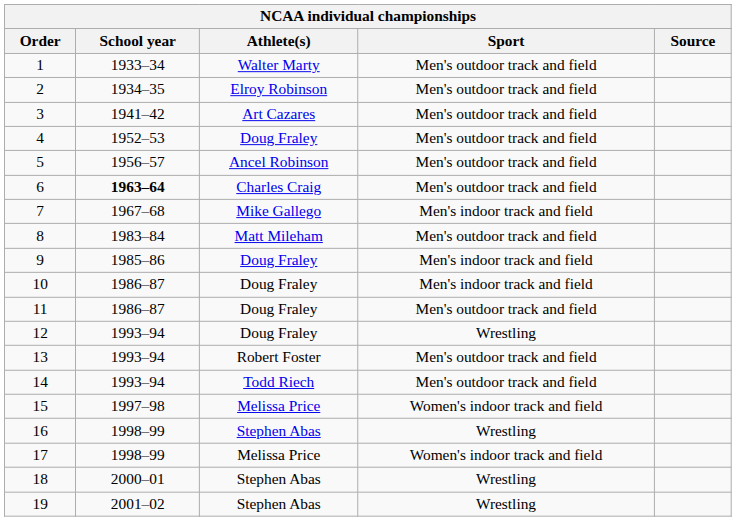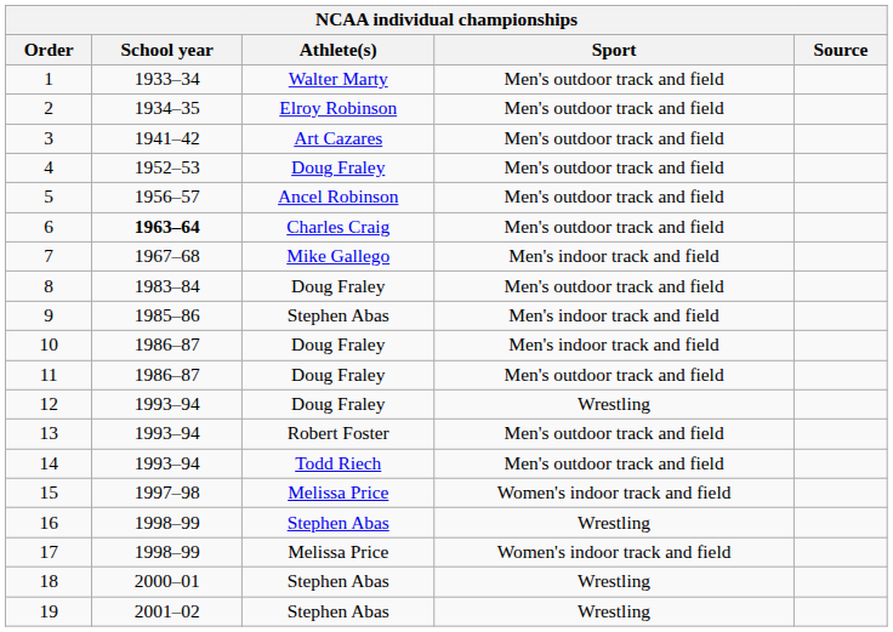8 | Athlete(s): Matt Mileham -> Doug Fraley
9 | Athlete(s): Doug Fraley -> Stephen Abas
